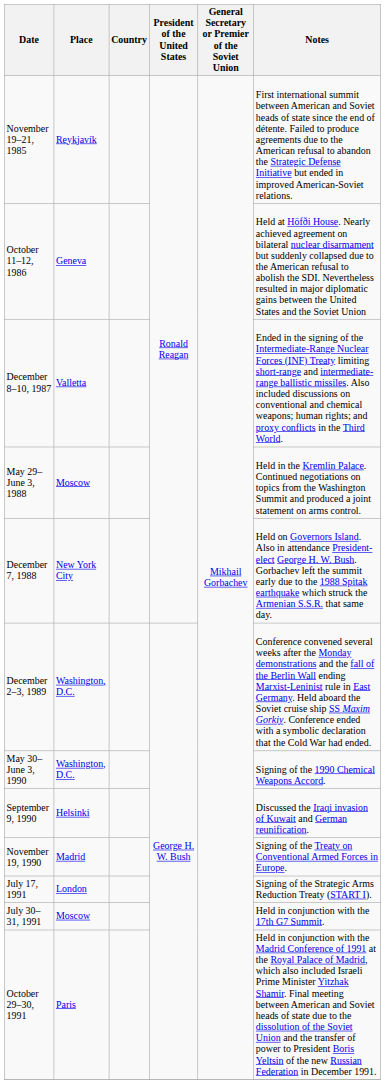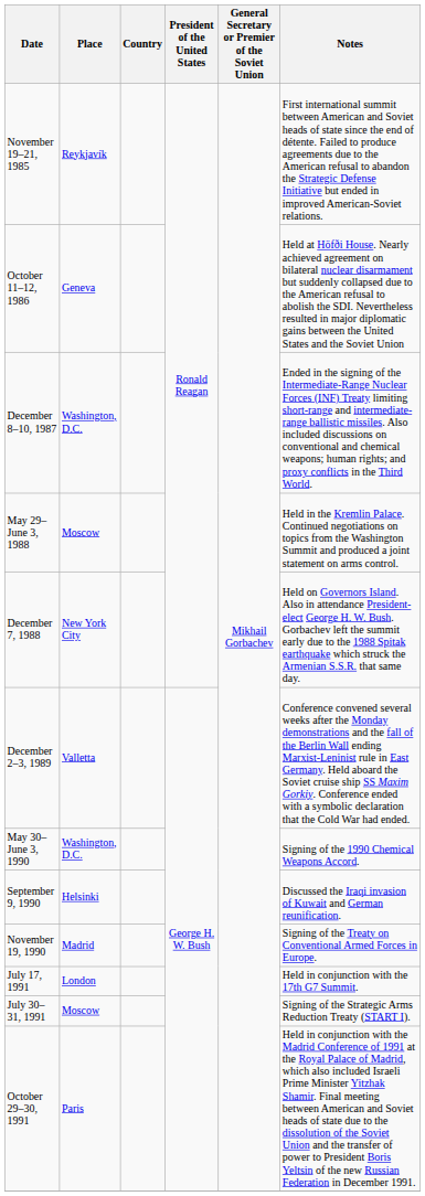December 8–10, 1987 | Place: Valletta -> Washington, D.C.
December 2–3, 1989 | Place: Washington, D.C. -> Valletta
July 17, 1991 | Notes: Signing of the Strategic Arms Reduction Treaty (START I). -> Held in conjunction with the 17th G7 Summit.
July 30–31, 1991 | Notes: Held in conjunction with the 17th G7 Summit. -> Signing of the Strategic Arms Reduction Treaty (START I).
